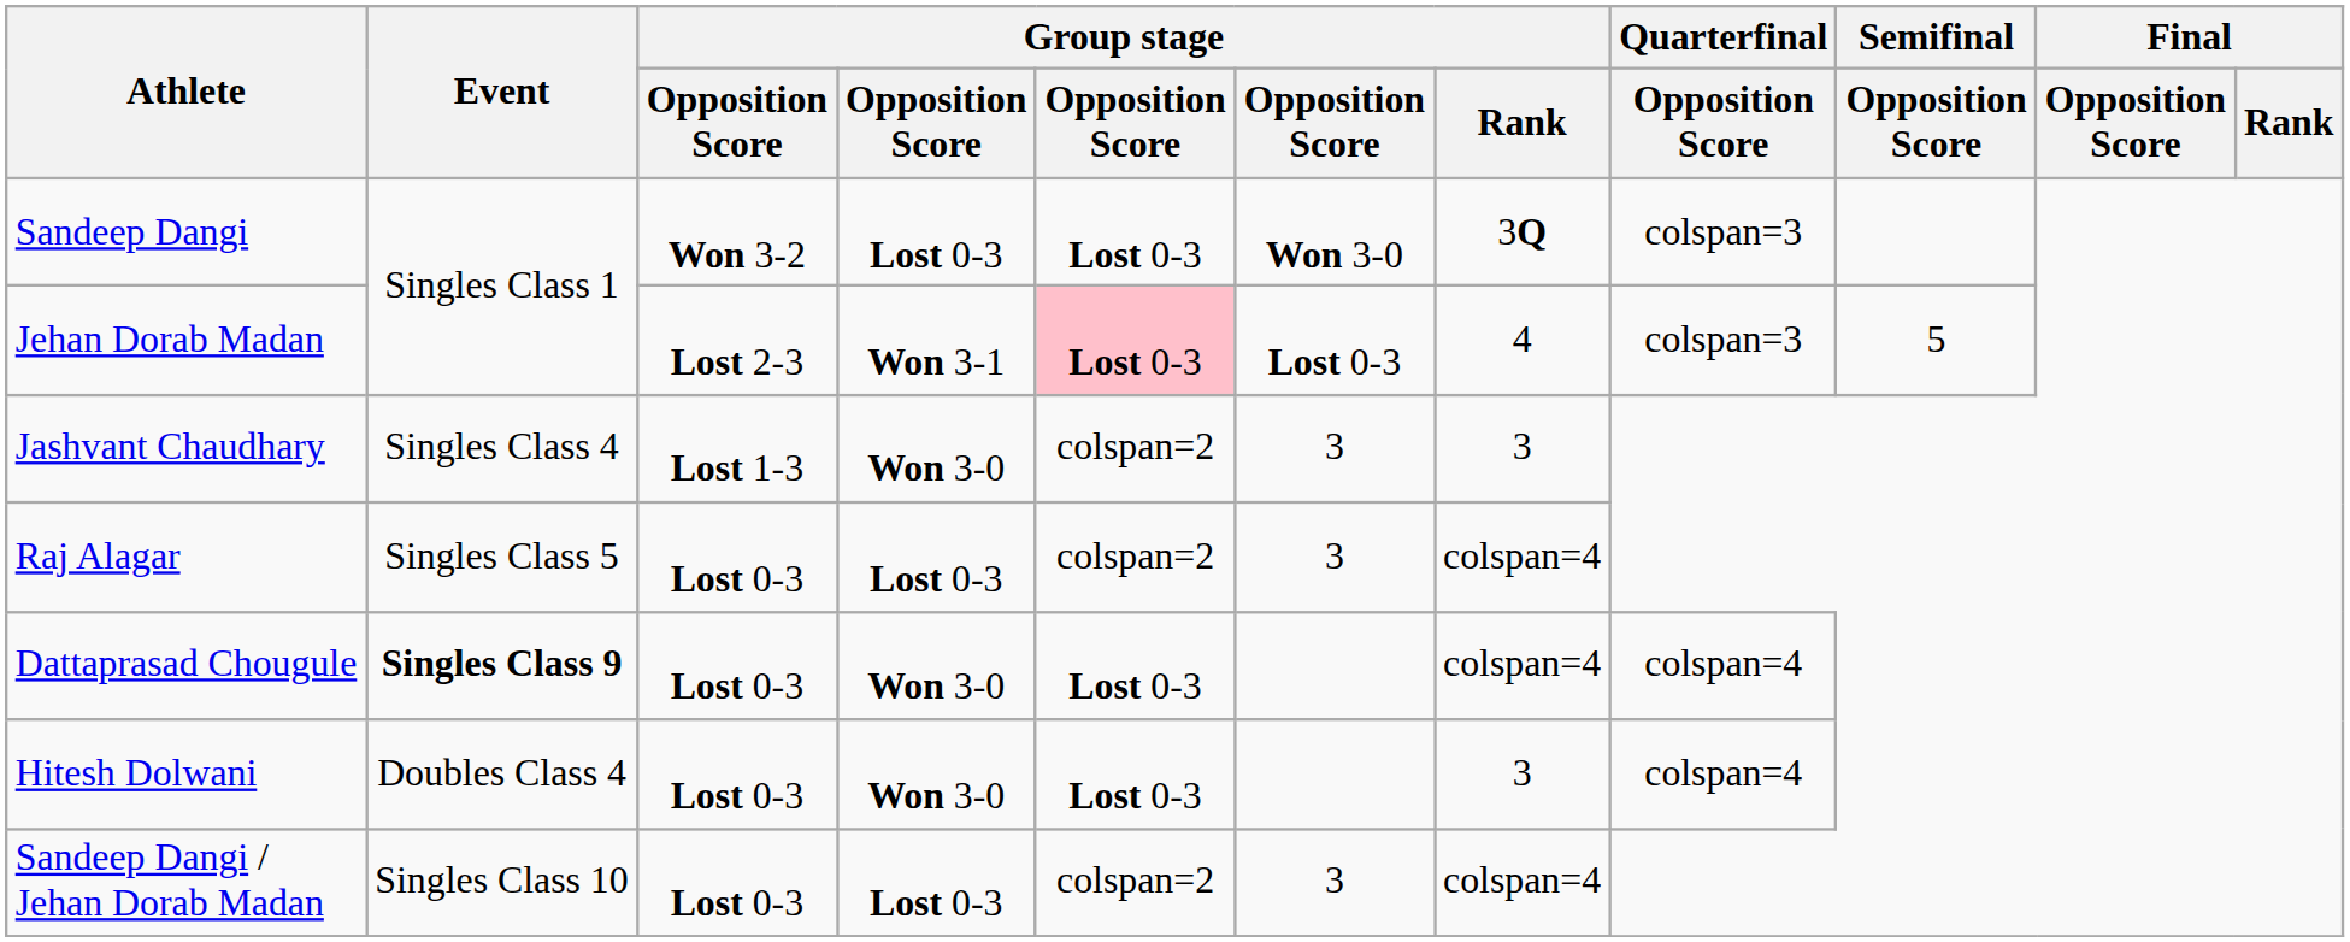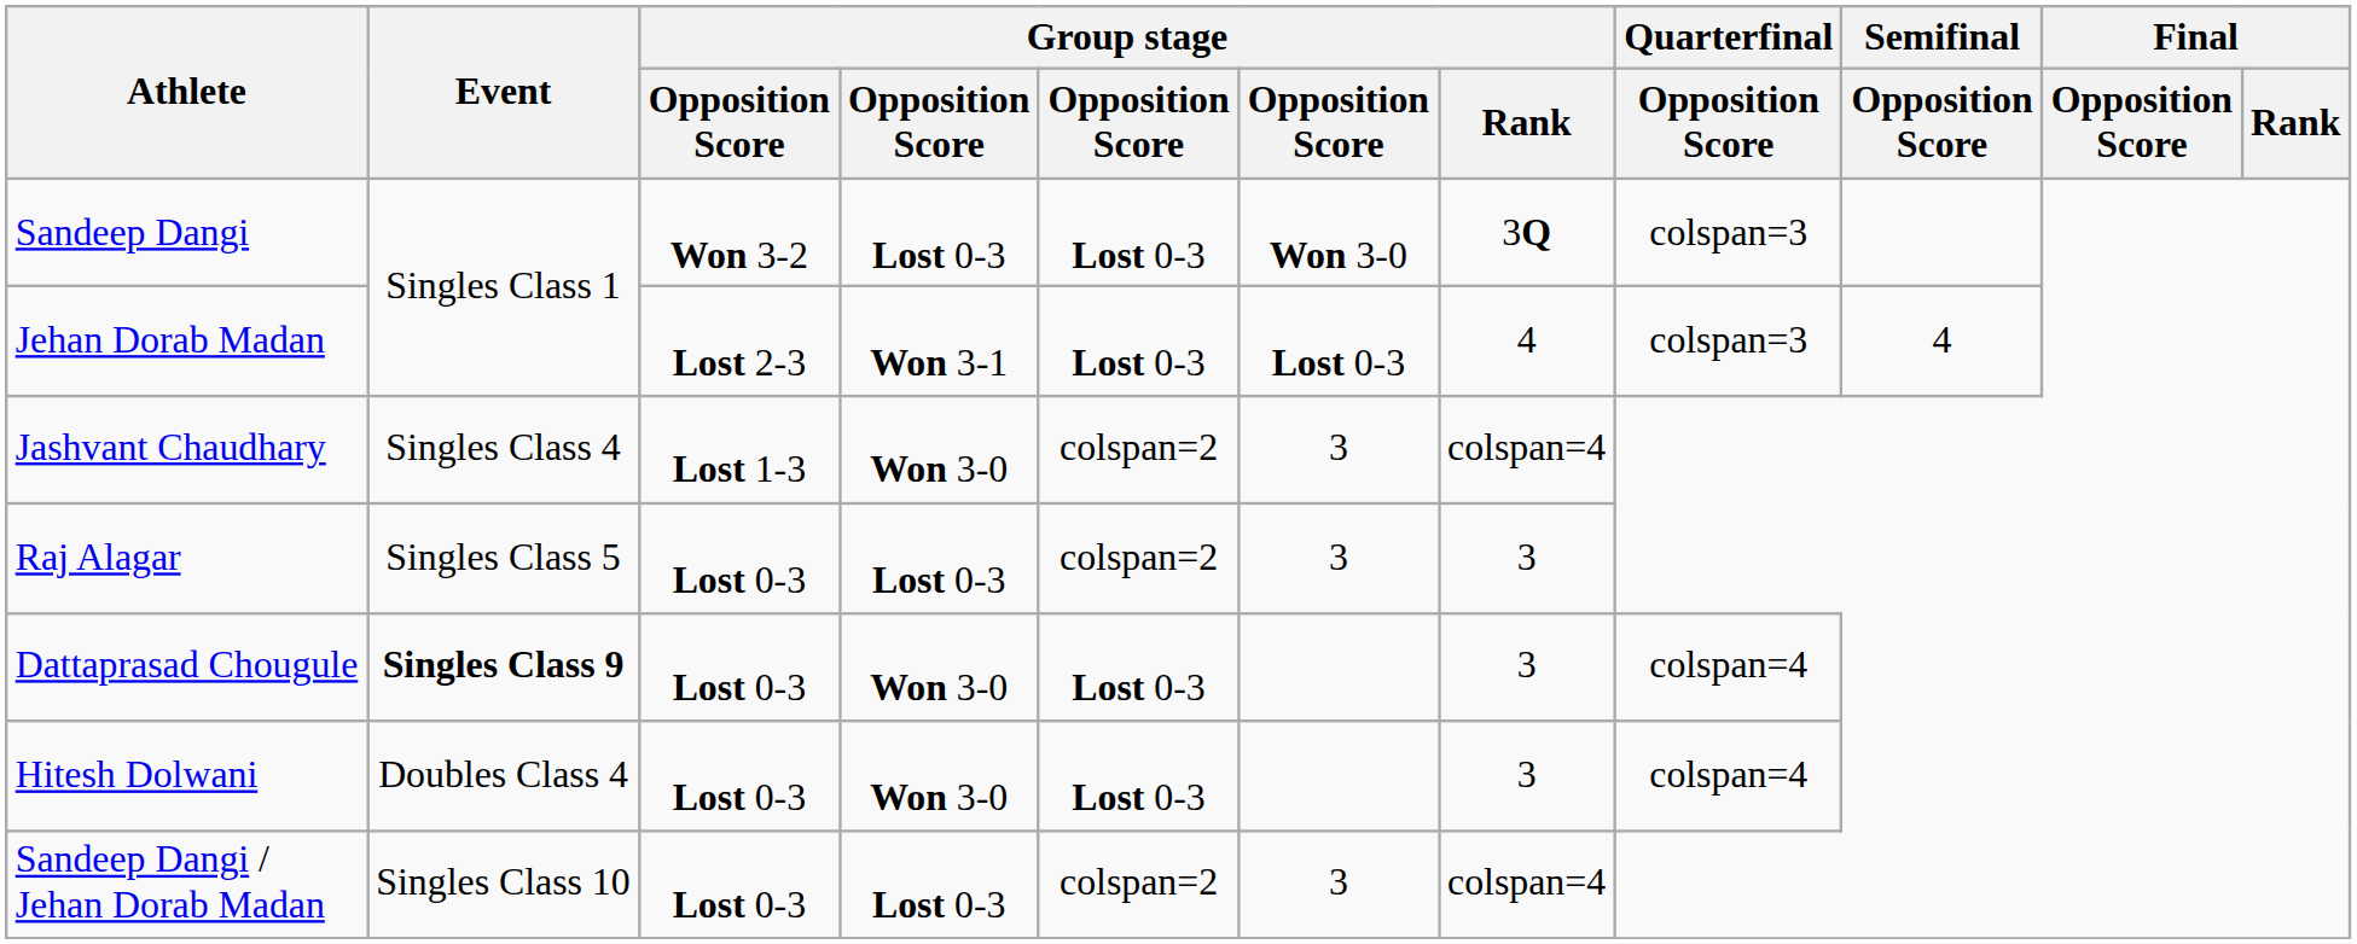Jehan Dorab Madan | column 5: pink background -> no background
Jehan Dorab Madan | Semifinal / Opposition Score: 5 -> 4
Jashvant Chaudhary | Group stage / Rank: 3 -> colspan=4
Raj Alagar | Group stage / Rank: colspan=4 -> 3
Dattaprasad Chougule | Group stage / Rank: colspan=4 -> 3
